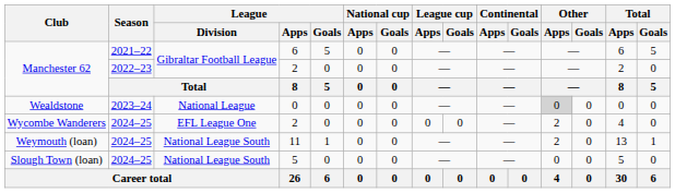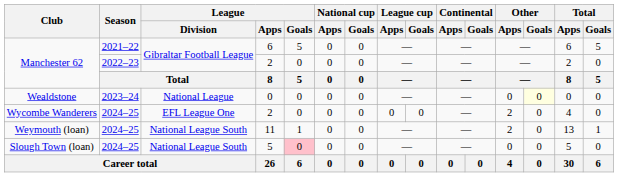Wealdstone | Other / Apps: lightgrey background -> no background
Wealdstone | Other / Goals: no background -> lightyellow background
Slough Town (loan) | League / Goals: no background -> pink background
